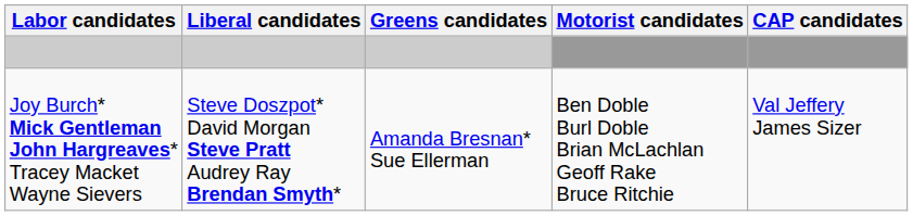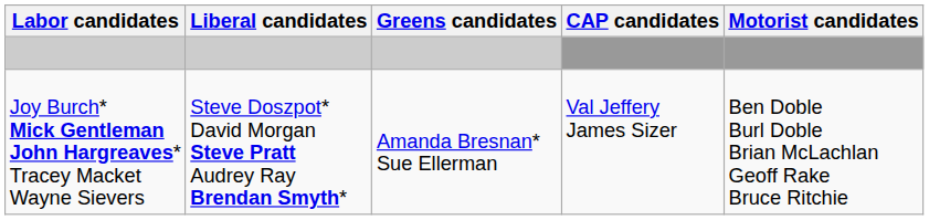columns swapped: Motorist candidates <-> CAP candidates
